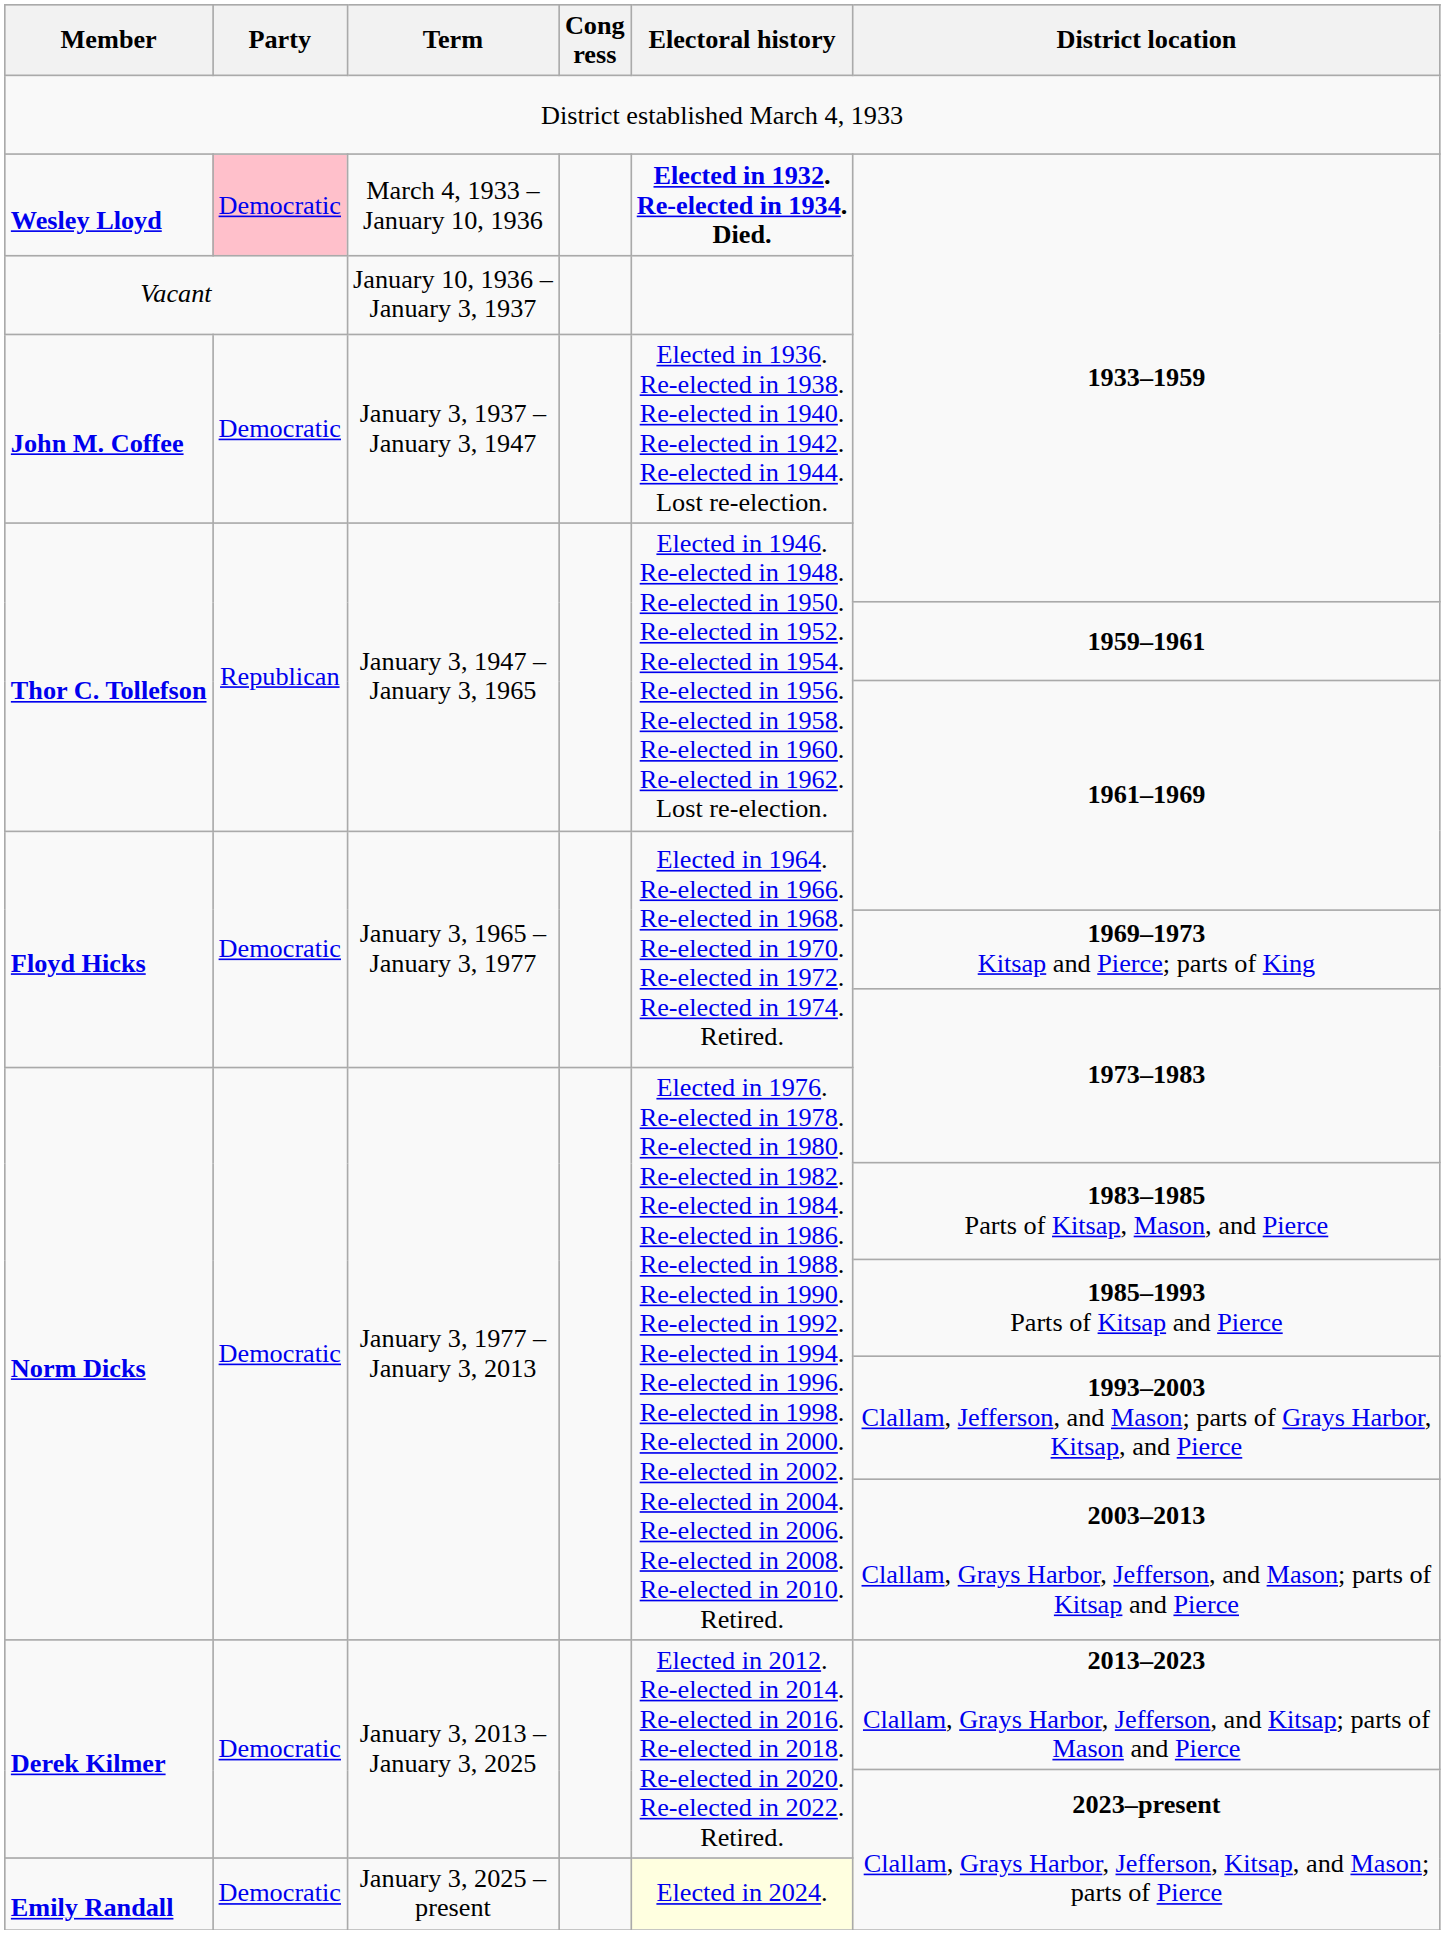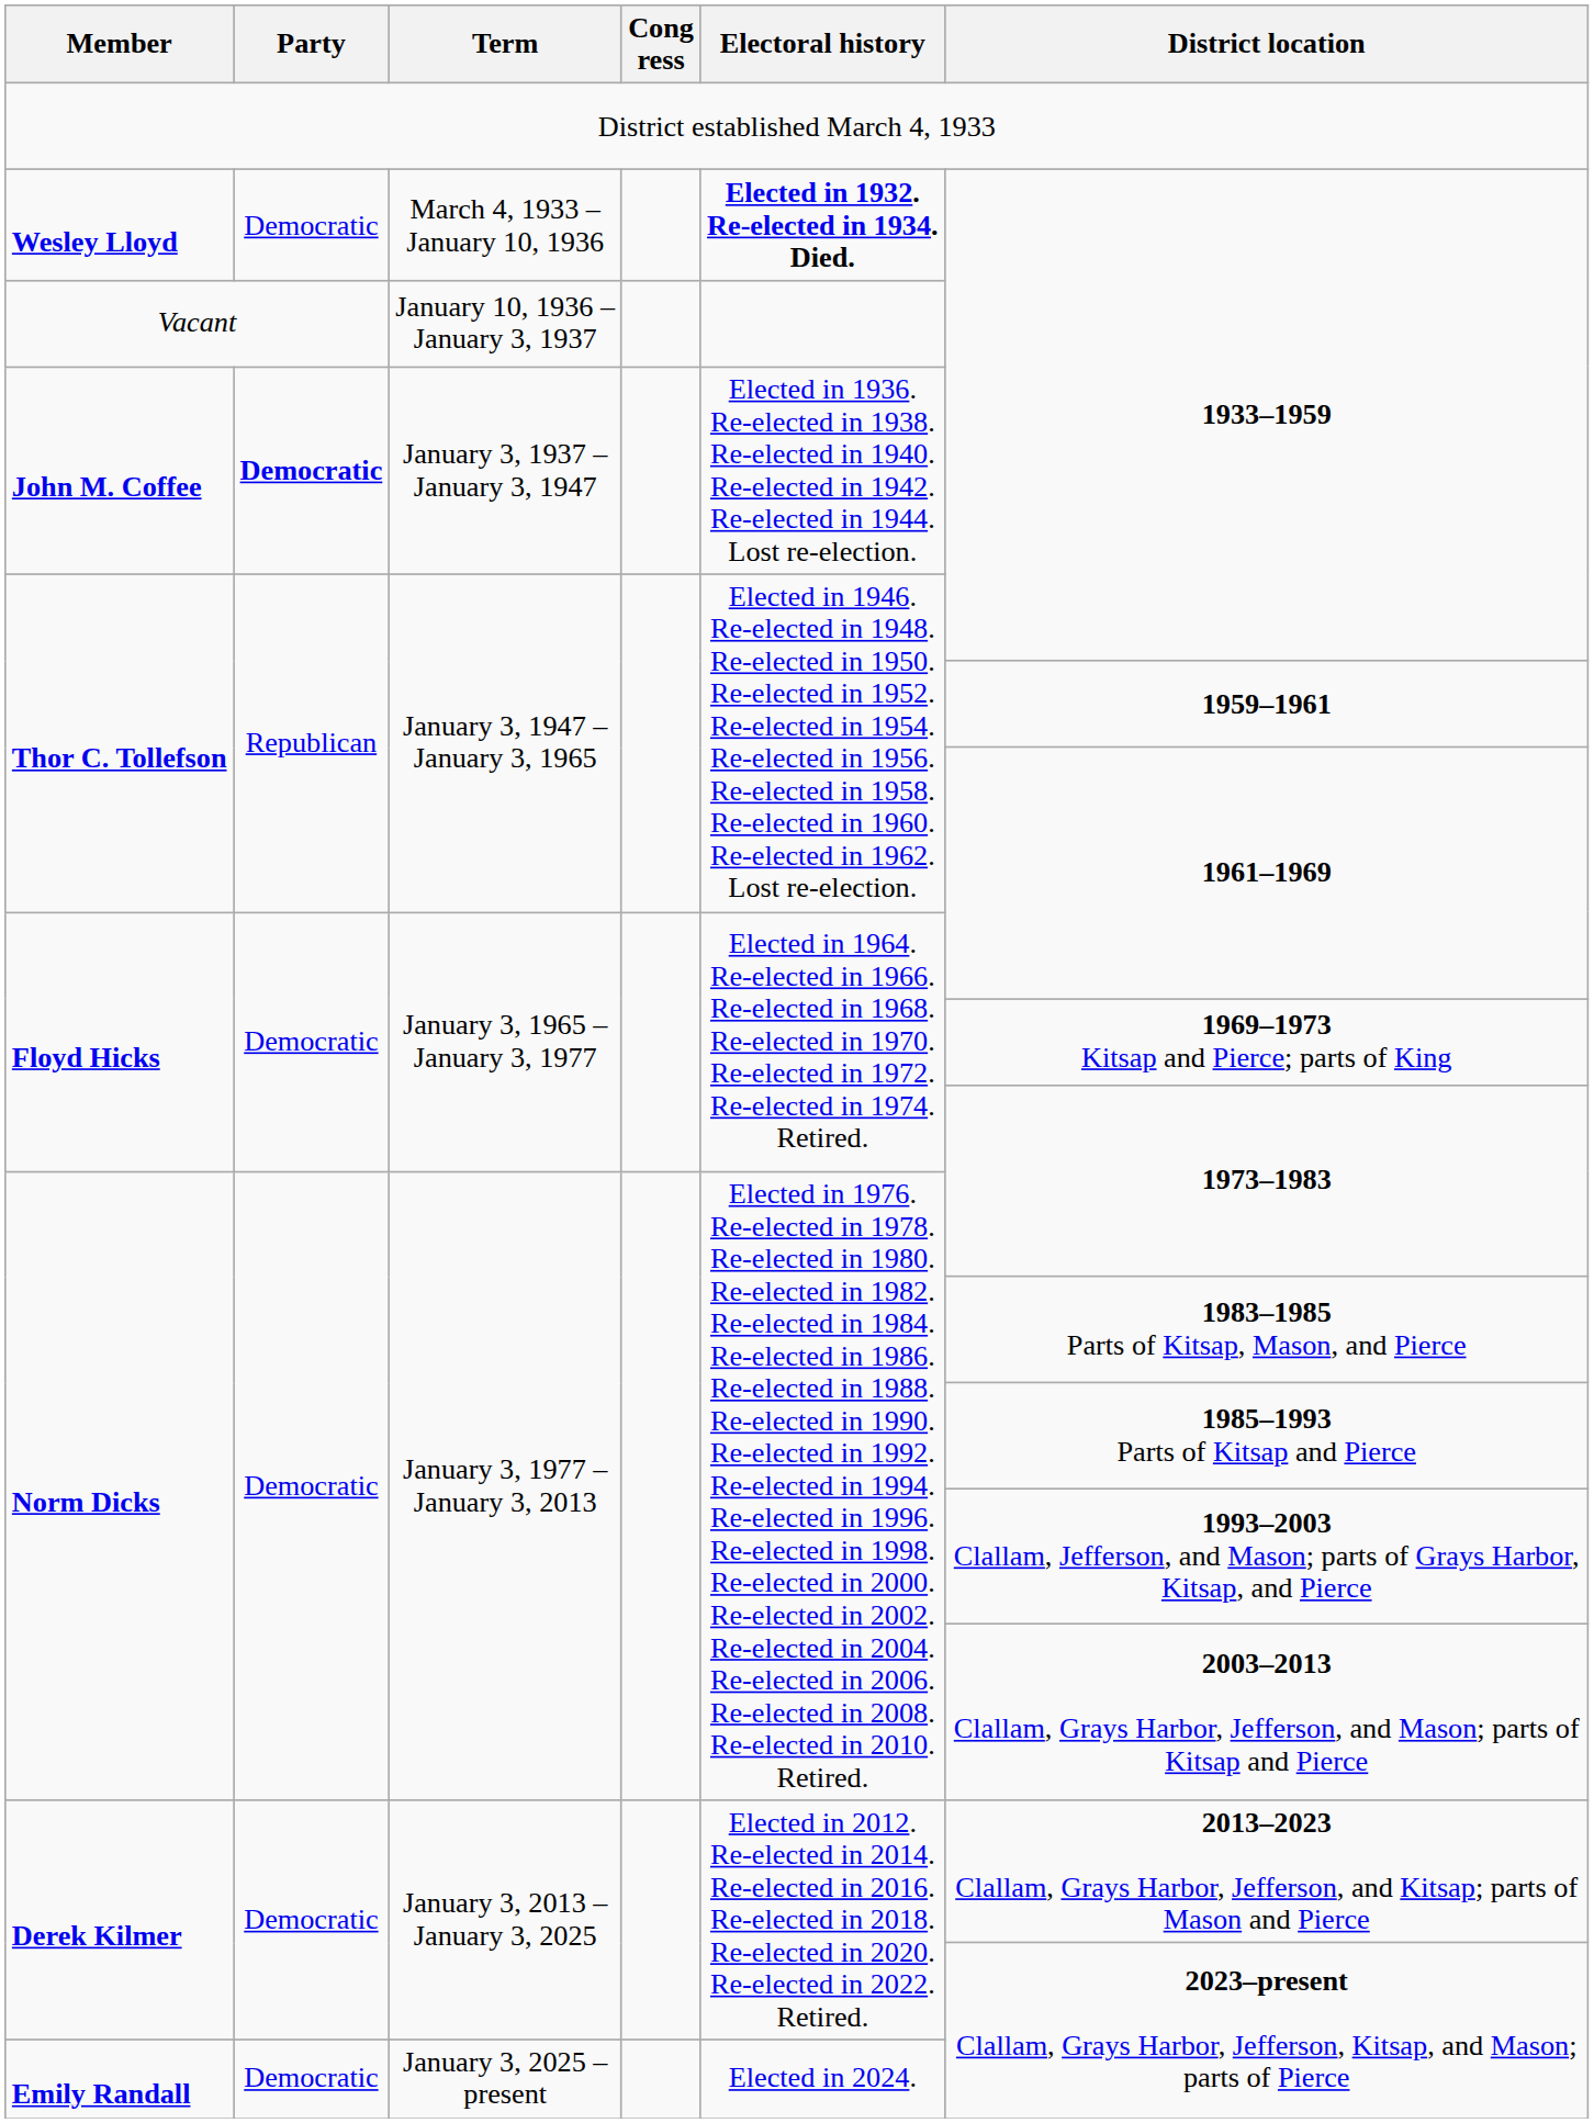Wesley Lloyd | Party: pink background -> no background
John M. Coffee | Party: normal -> bold
Emily Randall | Electoral history: lightyellow background -> no background
